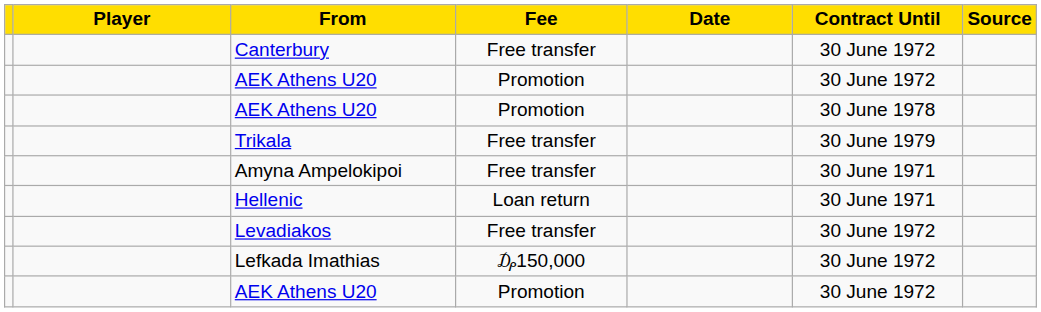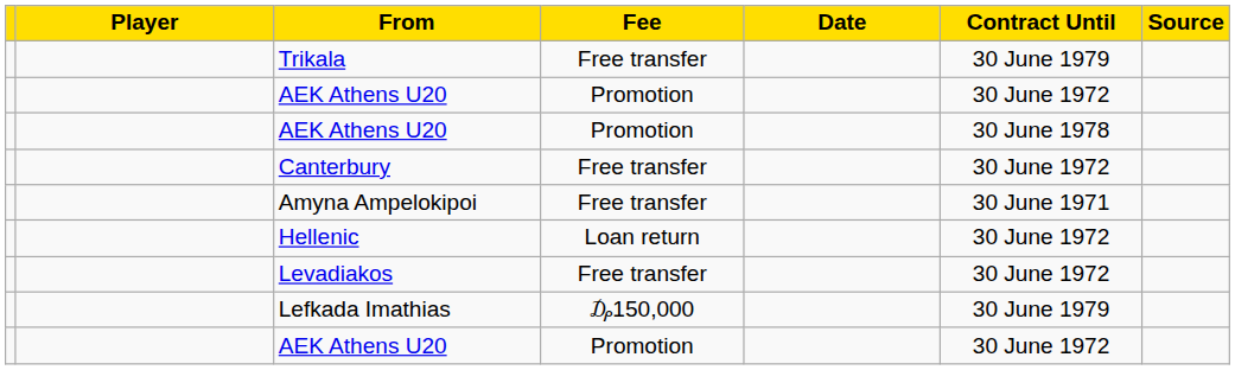rows swapped: Trikala <-> Canterbury
Hellenic | Contract Until: 30 June 1971 -> 30 June 1972
Lefkada Imathias | Contract Until: 30 June 1972 -> 30 June 1979
